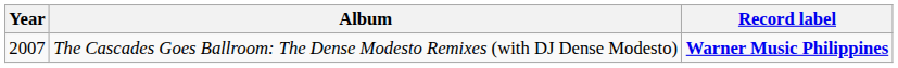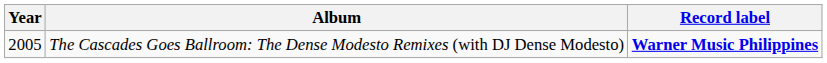row 2 | Year: 2007 -> 2005
